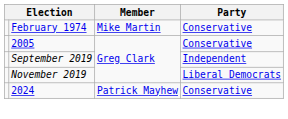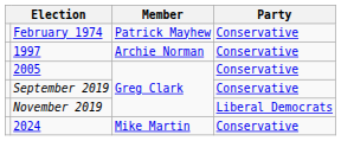February 1974 | Member: Mike Martin -> Patrick Mayhew
+ row: 1997 | Archie Norman | Conservative
September 2019 | Party: Independent -> Conservative
2024 | Member: Patrick Mayhew -> Mike Martin
